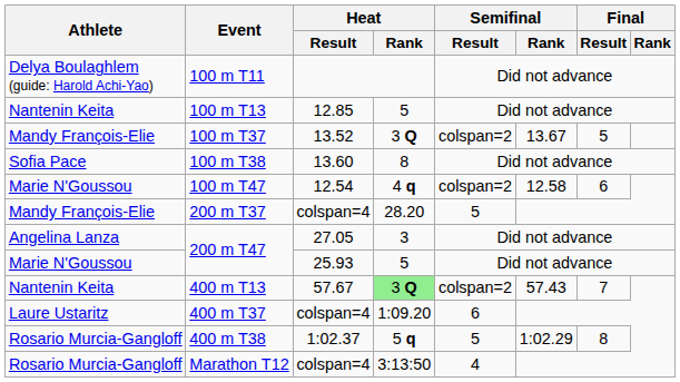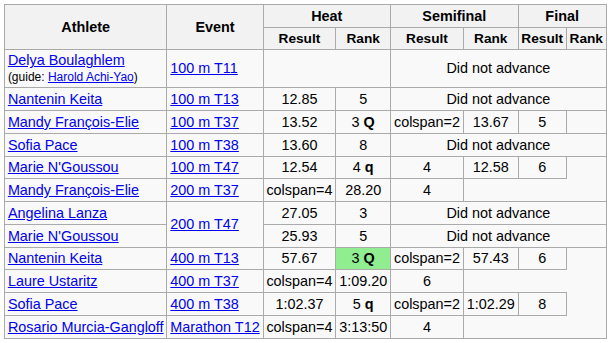100 m T47 | Semifinal / Result: colspan=2 -> 4
200 m T37 | Semifinal / Result: 5 -> 4
400 m T13 | Final / Result: 7 -> 6
400 m T38 | Athlete: Rosario Murcia-Gangloff -> Sofia Pace
400 m T38 | Semifinal / Result: 5 -> colspan=2
